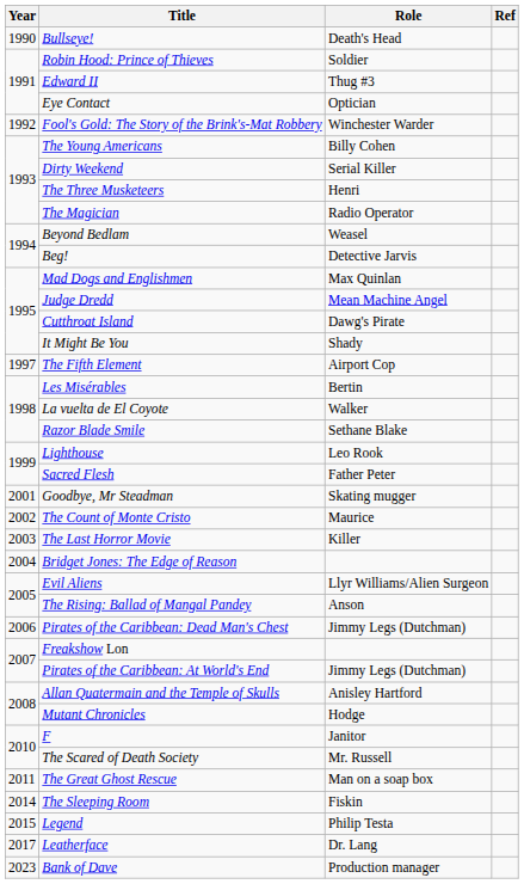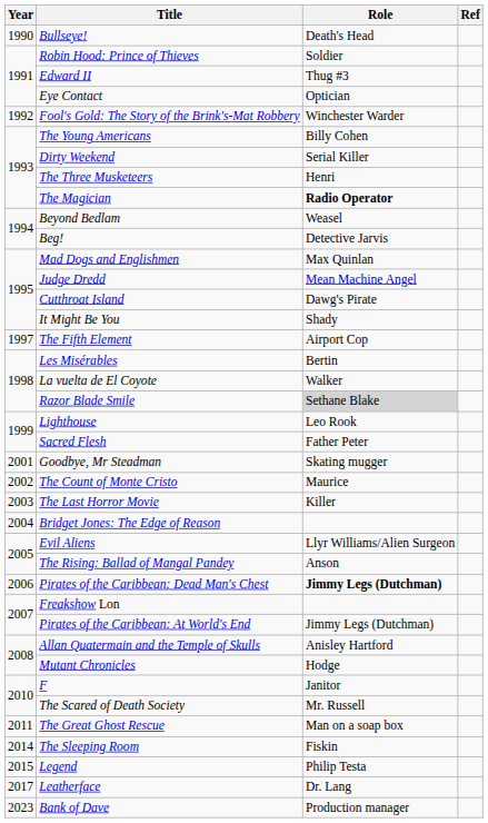The Magician | Role: normal -> bold
Razor Blade Smile | Role: no background -> lightgrey background
Pirates of the Caribbean: Dead Man's Chest | Role: normal -> bold
